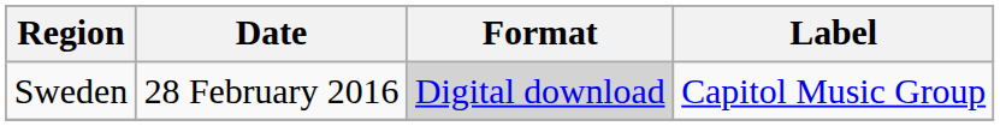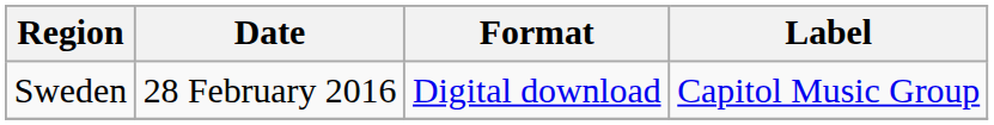Sweden | Format: lightgrey background -> no background
